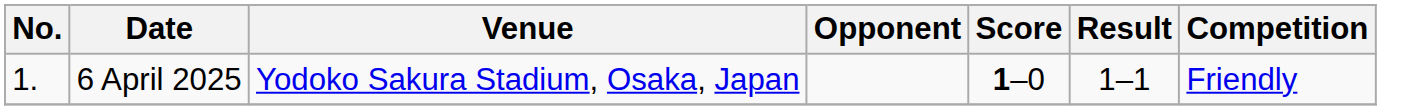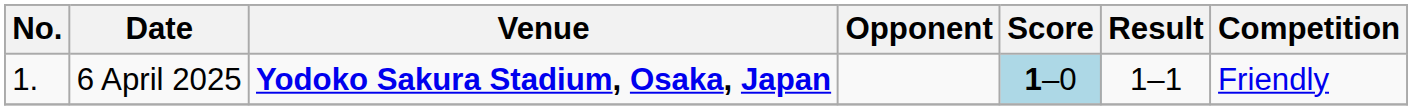6 April 2025 | Venue: normal -> bold
6 April 2025 | Score: no background -> lightblue background
